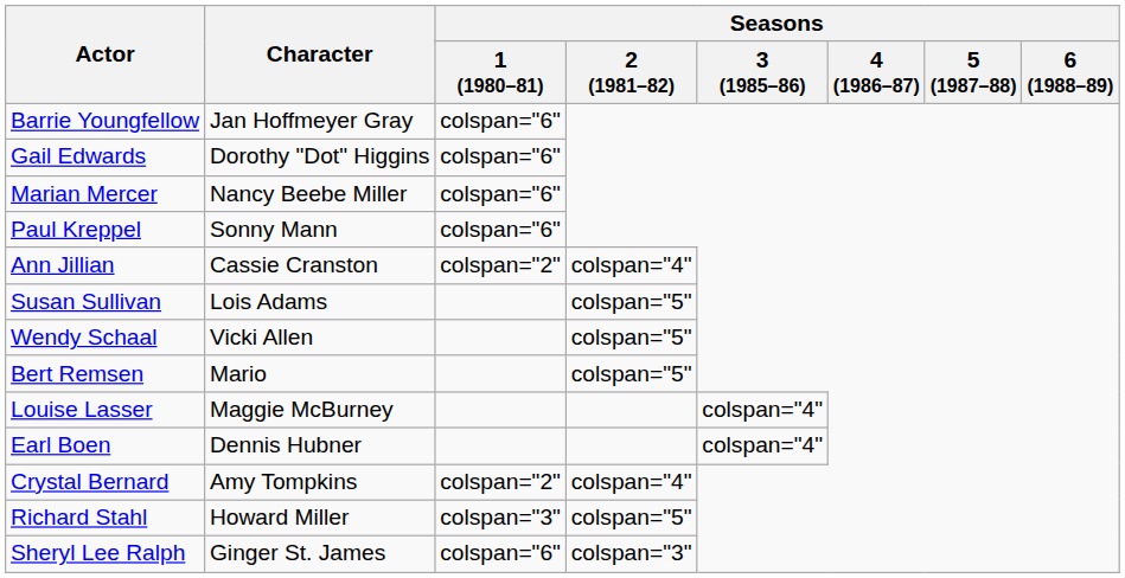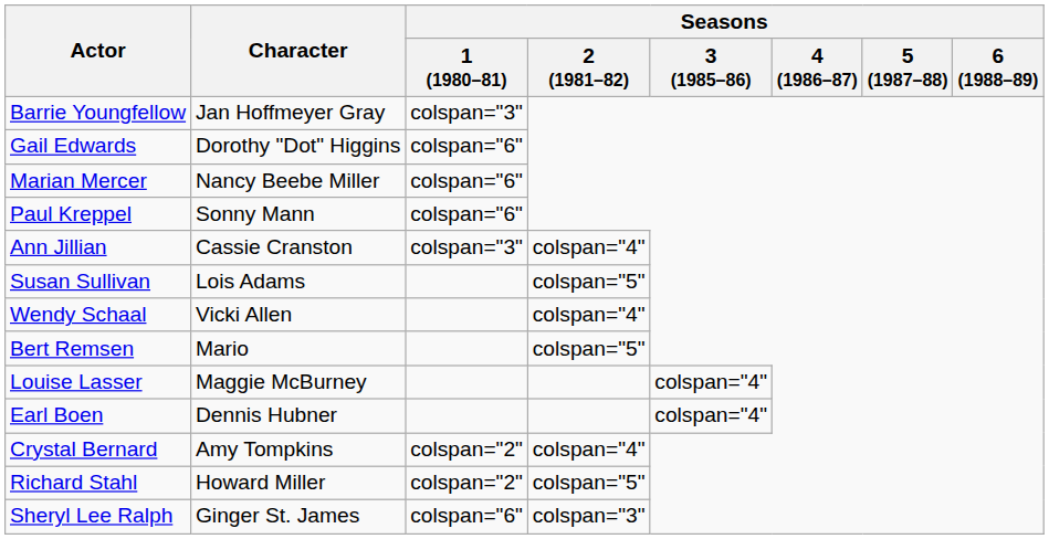Barrie Youngfellow | Seasons / 1 (1980–81): colspan="6" -> colspan="3"
Ann Jillian | Seasons / 1 (1980–81): colspan="2" -> colspan="3"
Wendy Schaal | Seasons / 2 (1981–82): colspan="5" -> colspan="4"
Richard Stahl | Seasons / 1 (1980–81): colspan="3" -> colspan="2"
